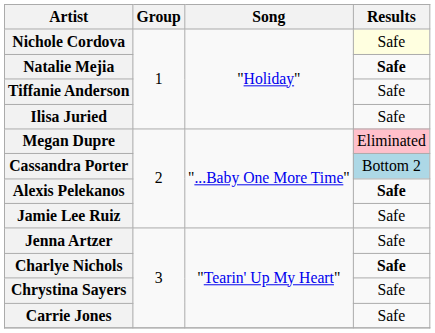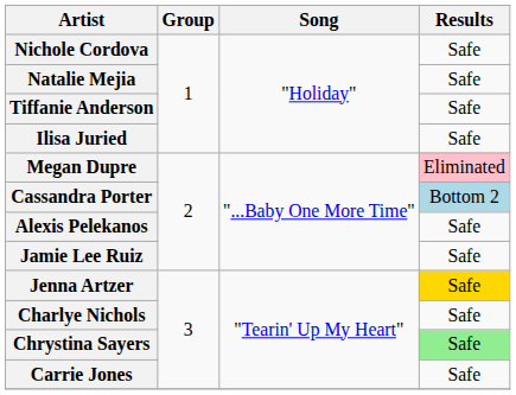Nichole Cordova | Results: lightyellow background -> no background
Natalie Mejia | Results: bold -> normal
Alexis Pelekanos | Results: bold -> normal
Jenna Artzer | Results: no background -> gold background
Charlye Nichols | Results: bold -> normal
Chrystina Sayers | Results: no background -> lightgreen background
